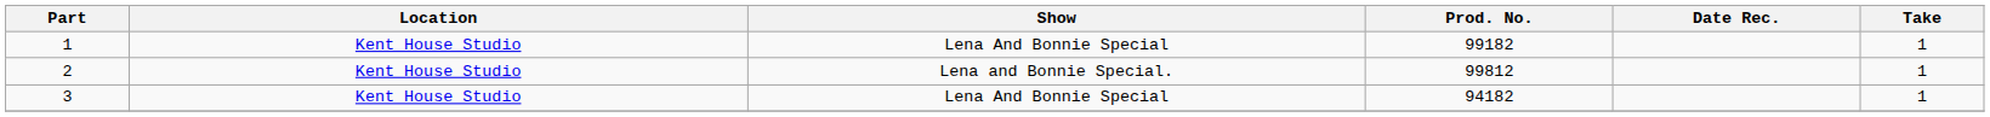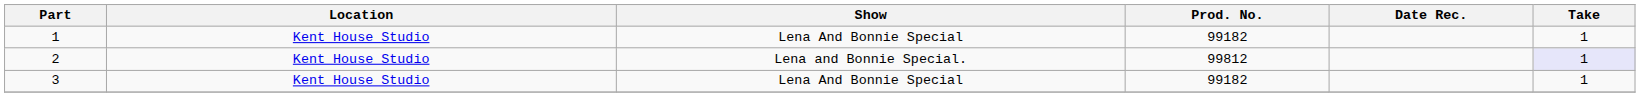2 | Take: no background -> lavender background
3 | Prod. No.: 94182 -> 99182
